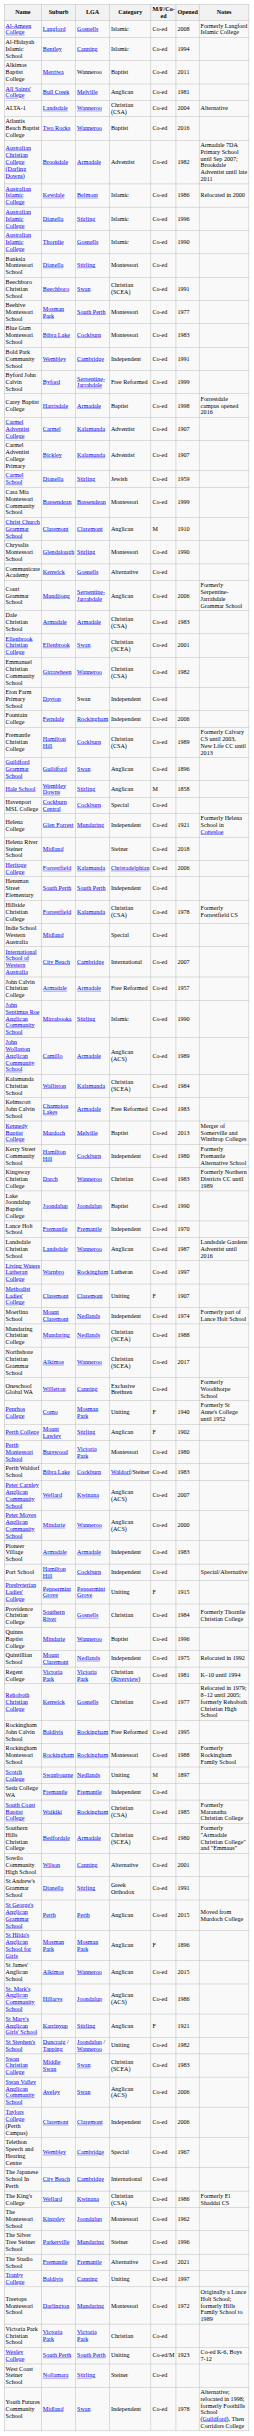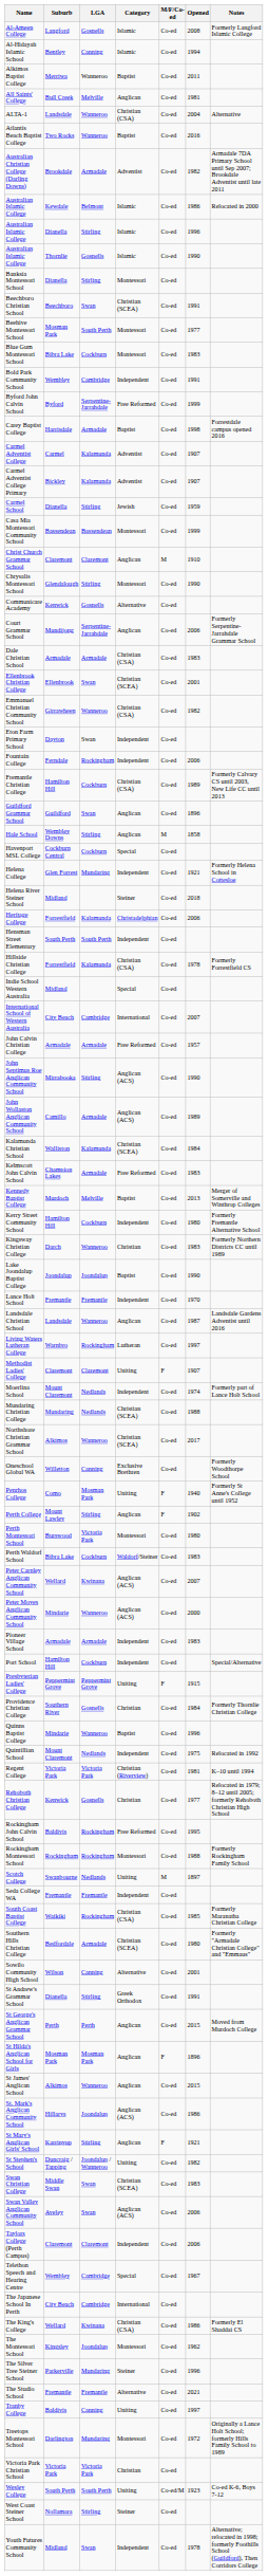John Septimus Roe Anglican Community School | Category: Islamic -> Anglican (ACS)
